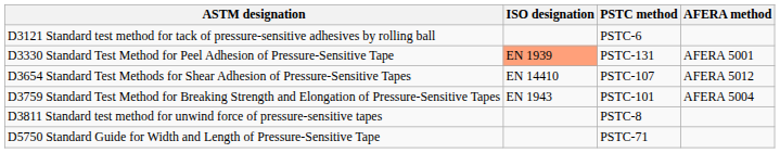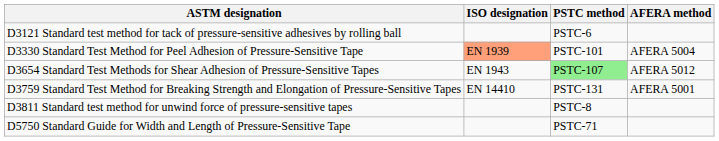row 3 | PSTC method: PSTC-131 -> PSTC-101
row 3 | AFERA method: AFERA 5001 -> AFERA 5004
row 4 | ISO designation: EN 14410 -> EN 1943
row 4 | PSTC method: no background -> lightgreen background
row 5 | ISO designation: EN 1943 -> EN 14410
row 5 | PSTC method: PSTC-101 -> PSTC-131
row 5 | AFERA method: AFERA 5004 -> AFERA 5001
